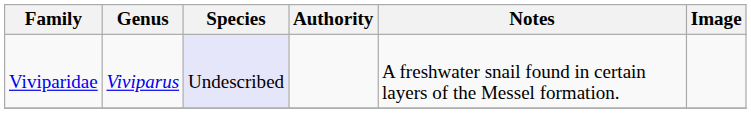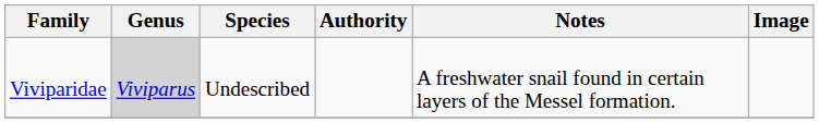Viviparidae | Genus: no background -> lightgrey background
Viviparidae | Species: lavender background -> no background
